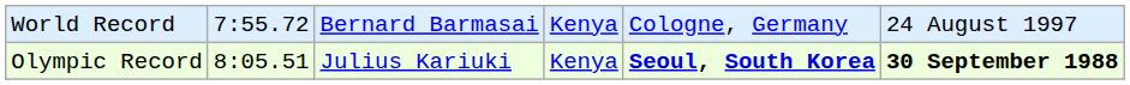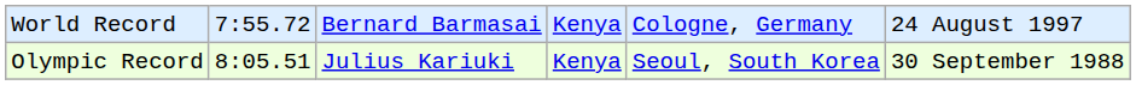Olympic Record | column 5: bold -> normal
Olympic Record | column 6: bold -> normal
